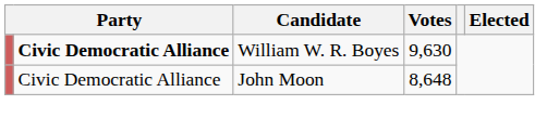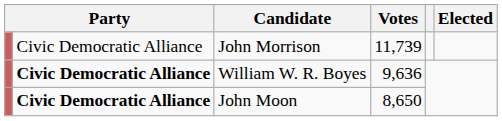+ row: Civic Democratic Alliance | John Morrison | 11,739
William W. R. Boyes | Votes: 9,630 -> 9,636
John Moon | column 2: normal -> bold
John Moon | Votes: 8,648 -> 8,650
